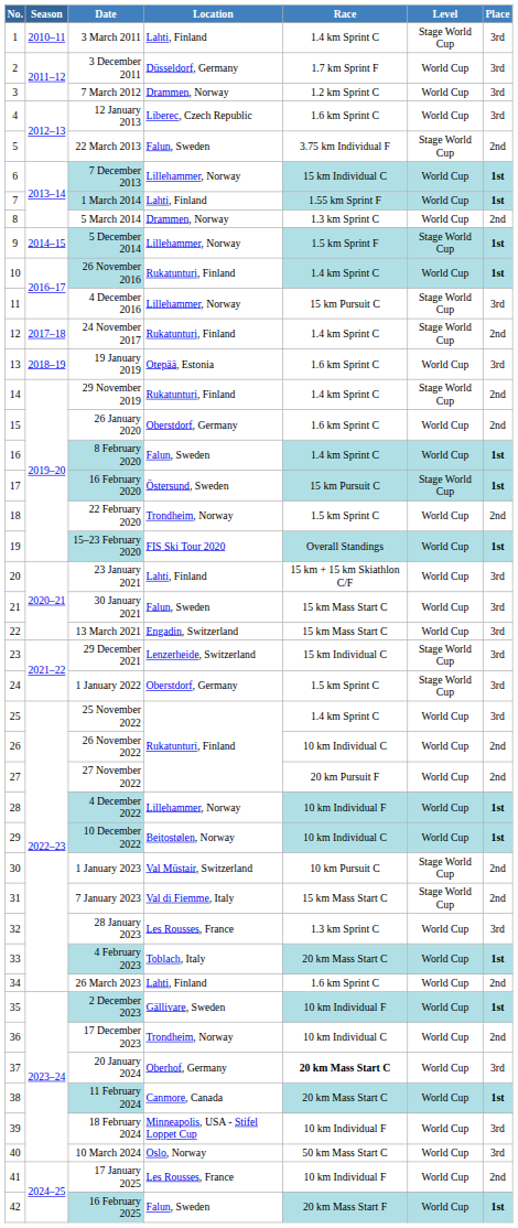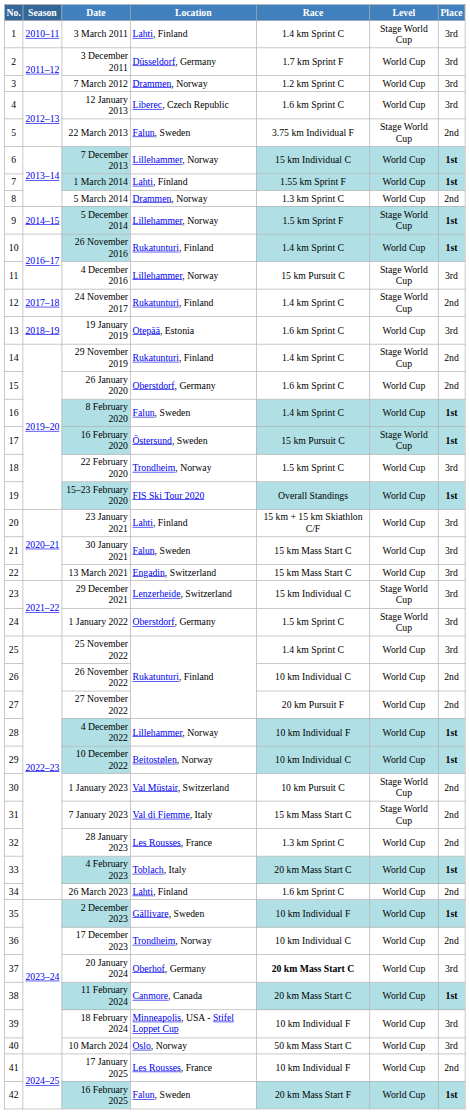22 February 2020 | Place: 2nd -> 3rd
28 January 2023 | Place: 3rd -> 2nd
